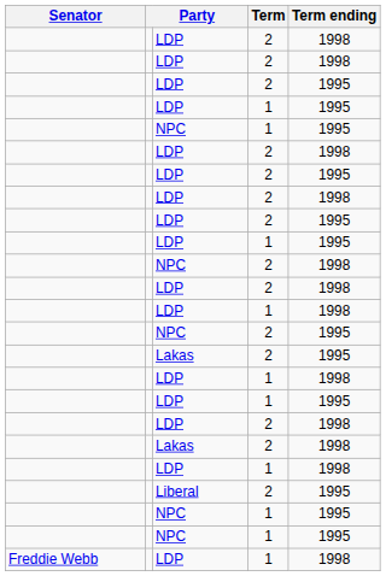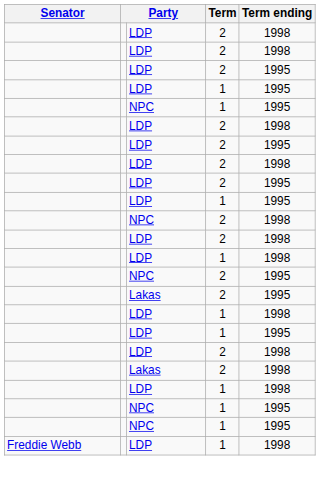- row: Liberal | 2 | 1995
